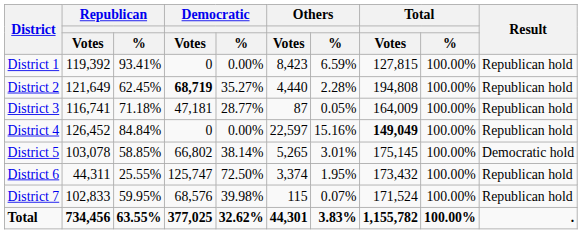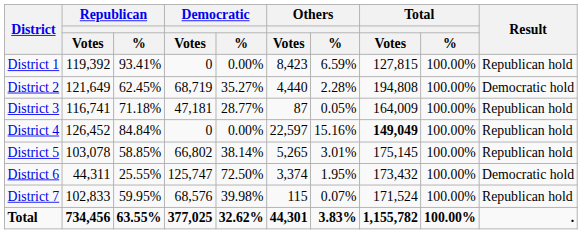District 2 | Democratic / Votes: bold -> normal
District 2 | Result: Republican hold -> Democratic hold
District 5 | Result: Democratic hold -> Republican hold
District 6 | Result: Republican hold -> Democratic hold
